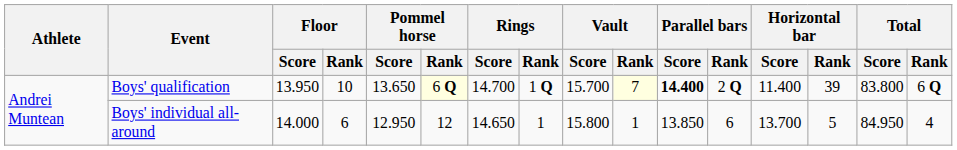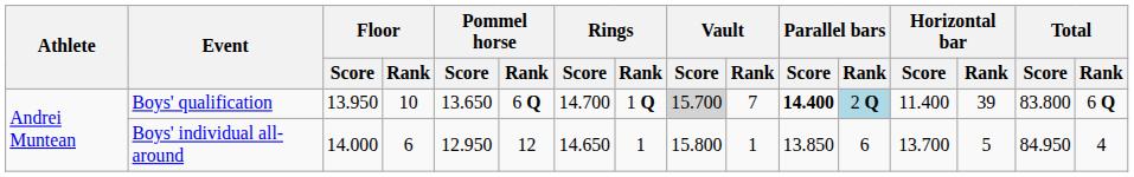Boys' qualification | Pommel horse / Rank: lightyellow background -> no background
Boys' qualification | Vault / Score: no background -> lightgrey background
Boys' qualification | Vault / Rank: lightyellow background -> no background
Boys' qualification | Parallel bars / Rank: no background -> lightblue background
